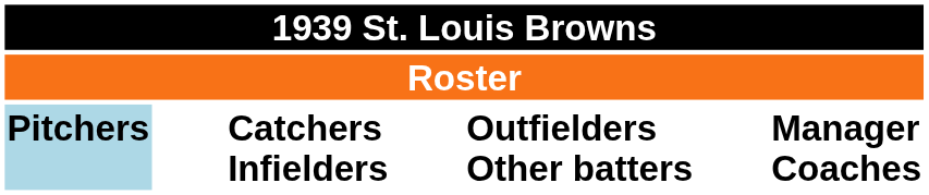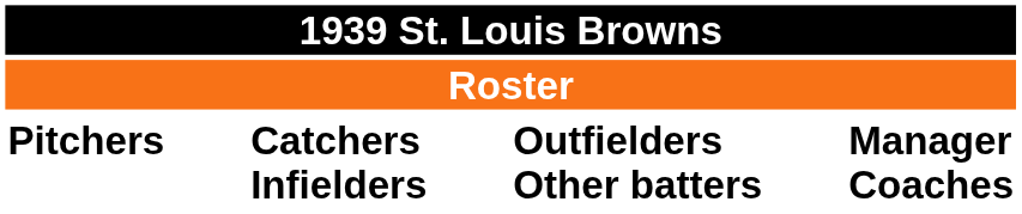Pitchers | column 1: lightblue background -> no background
